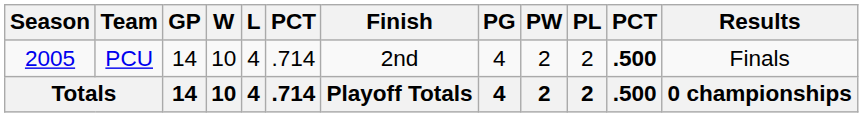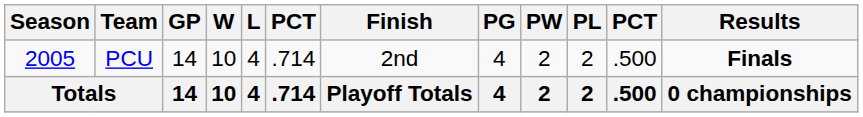PCU | column 11: bold -> normal
PCU | Results: normal -> bold
